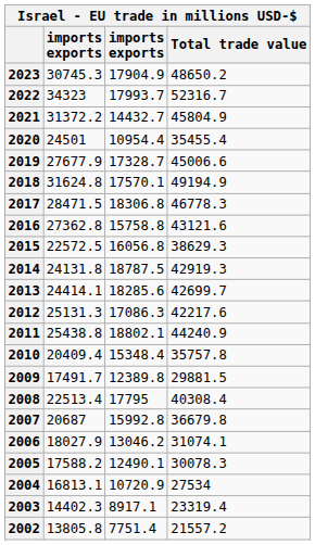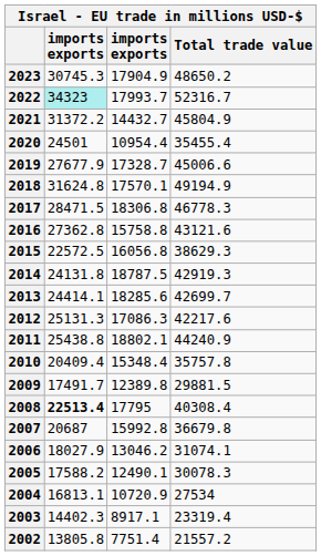2022 | column 2: no background -> paleturquoise background
2008 | column 2: normal -> bold
